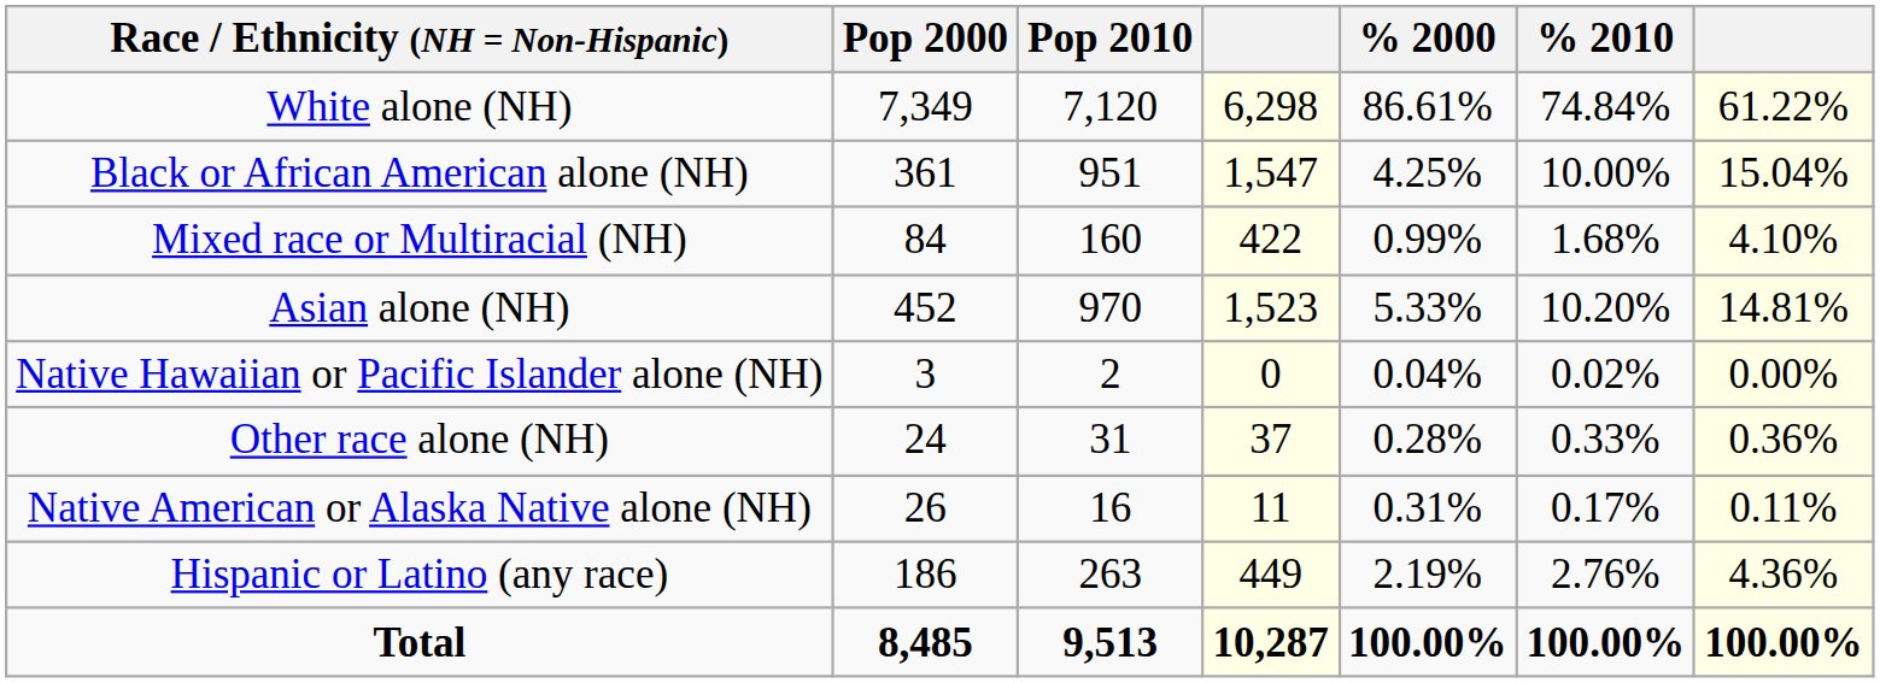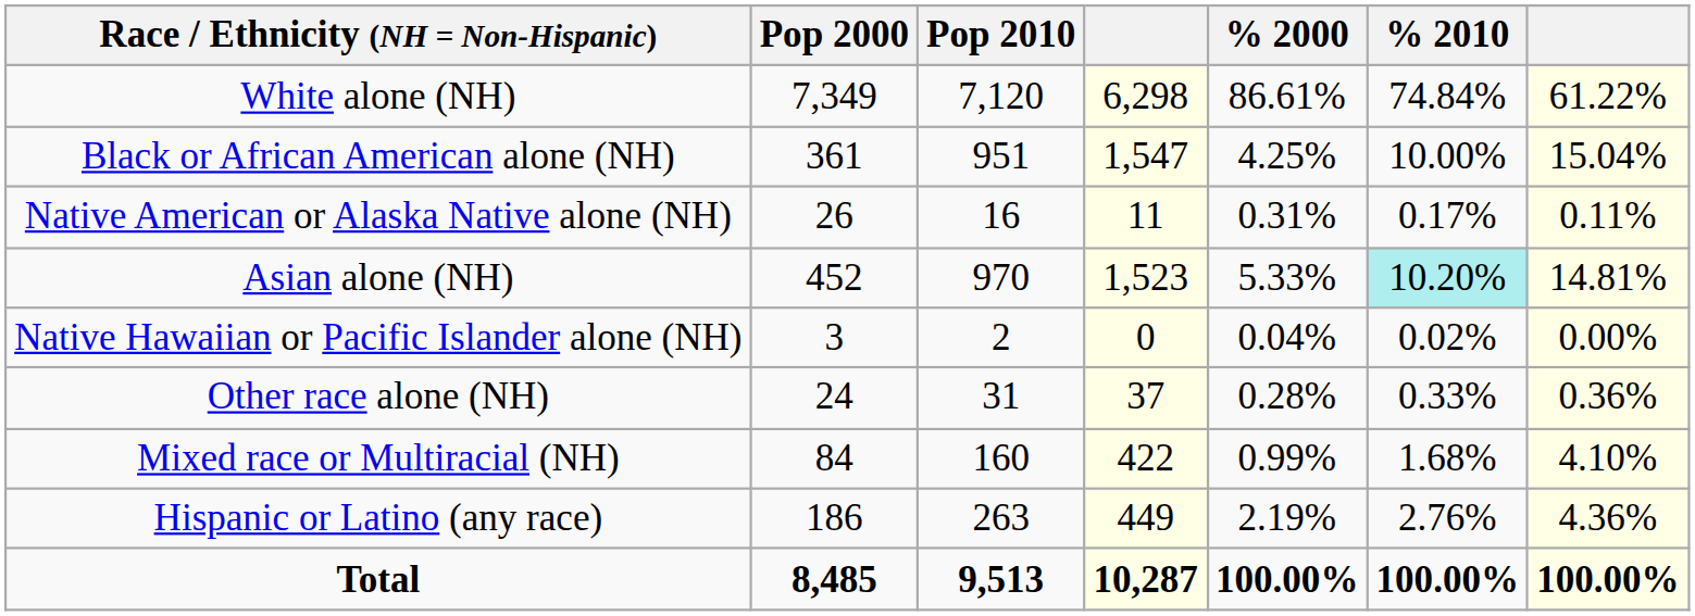rows swapped: Native American or Alaska Native alone (NH) <-> Mixed race or Multiracial (NH)
Asian alone (NH) | % 2010: no background -> paleturquoise background
